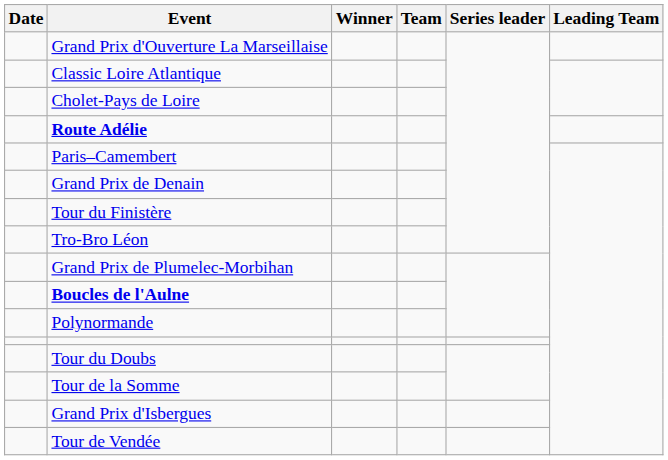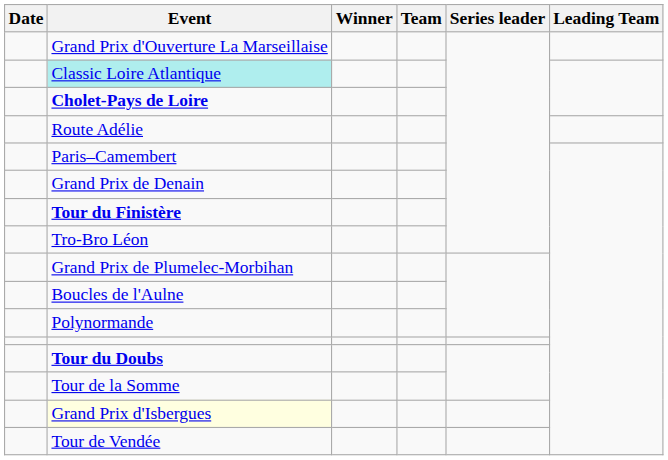Classic Loire Atlantique | Event: no background -> paleturquoise background
Cholet-Pays de Loire | Event: normal -> bold
Route Adélie | Event: bold -> normal
Tour du Finistère | Event: normal -> bold
Boucles de l'Aulne | Event: bold -> normal
Tour du Doubs | Event: normal -> bold
Grand Prix d'Isbergues | Event: no background -> lightyellow background
